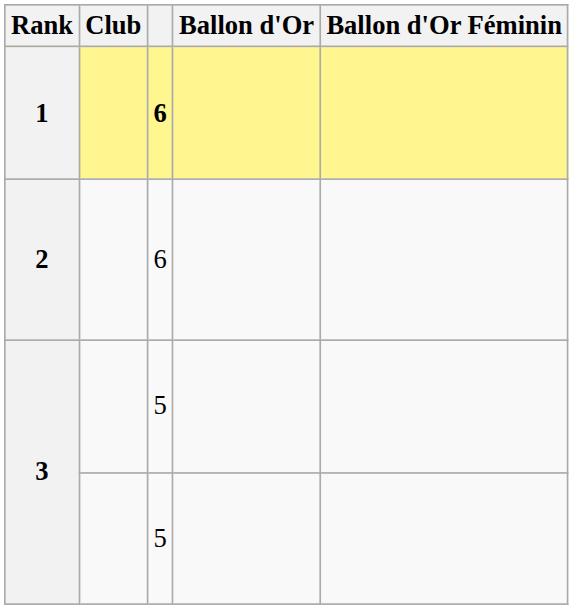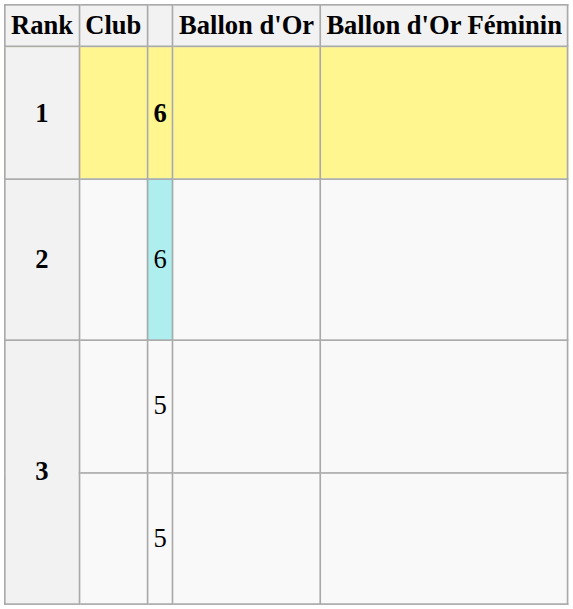2 | column 3: no background -> paleturquoise background
